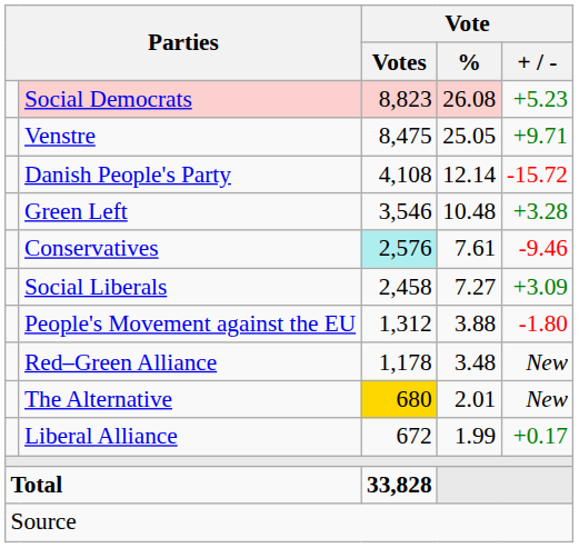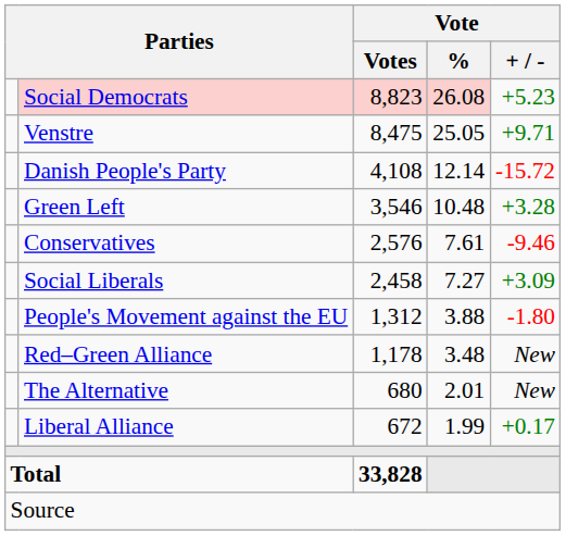Conservatives | Vote / Votes: paleturquoise background -> no background
The Alternative | Vote / Votes: gold background -> no background
